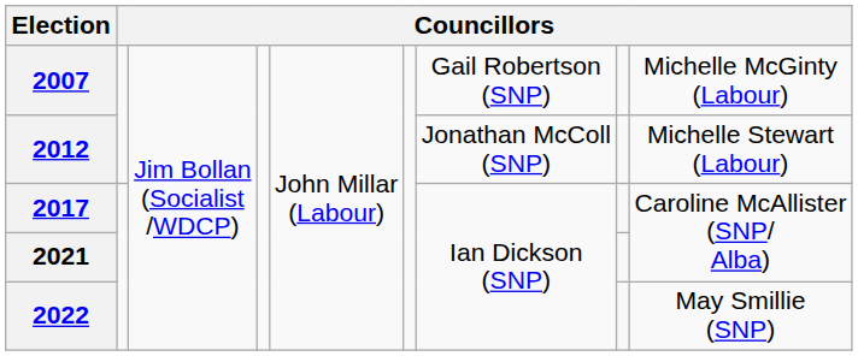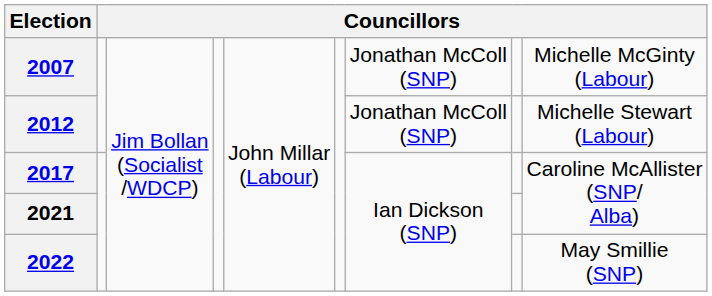2007 | column 7: Gail Robertson (SNP) -> Jonathan McColl (SNP)
